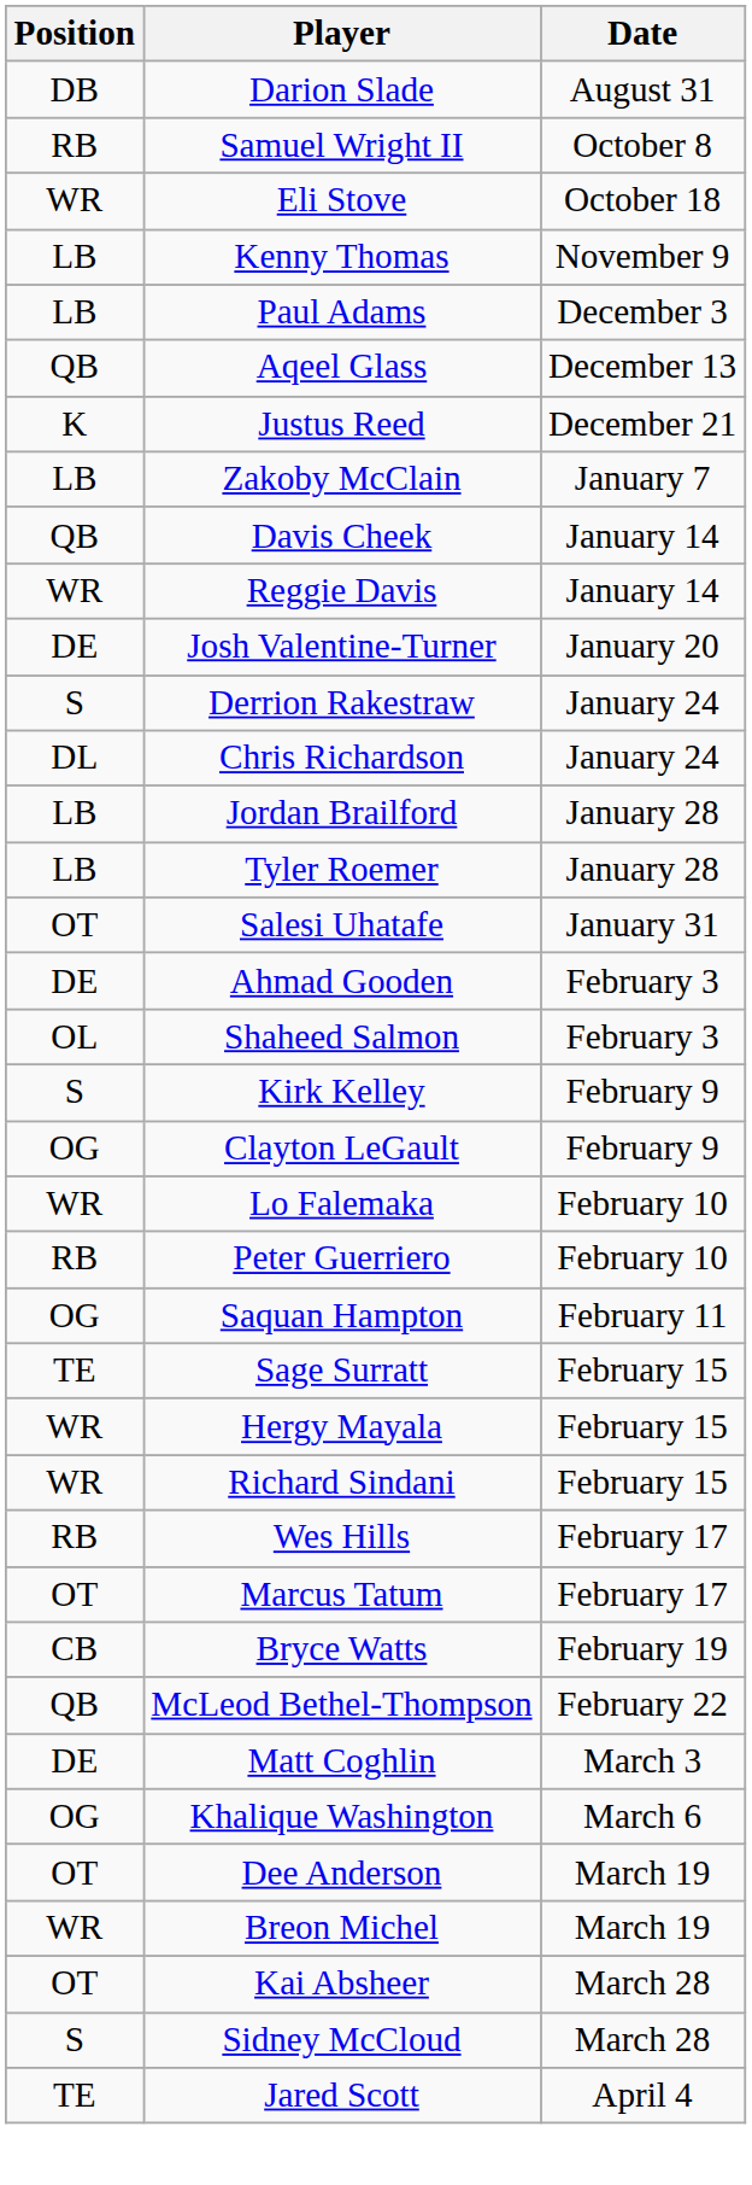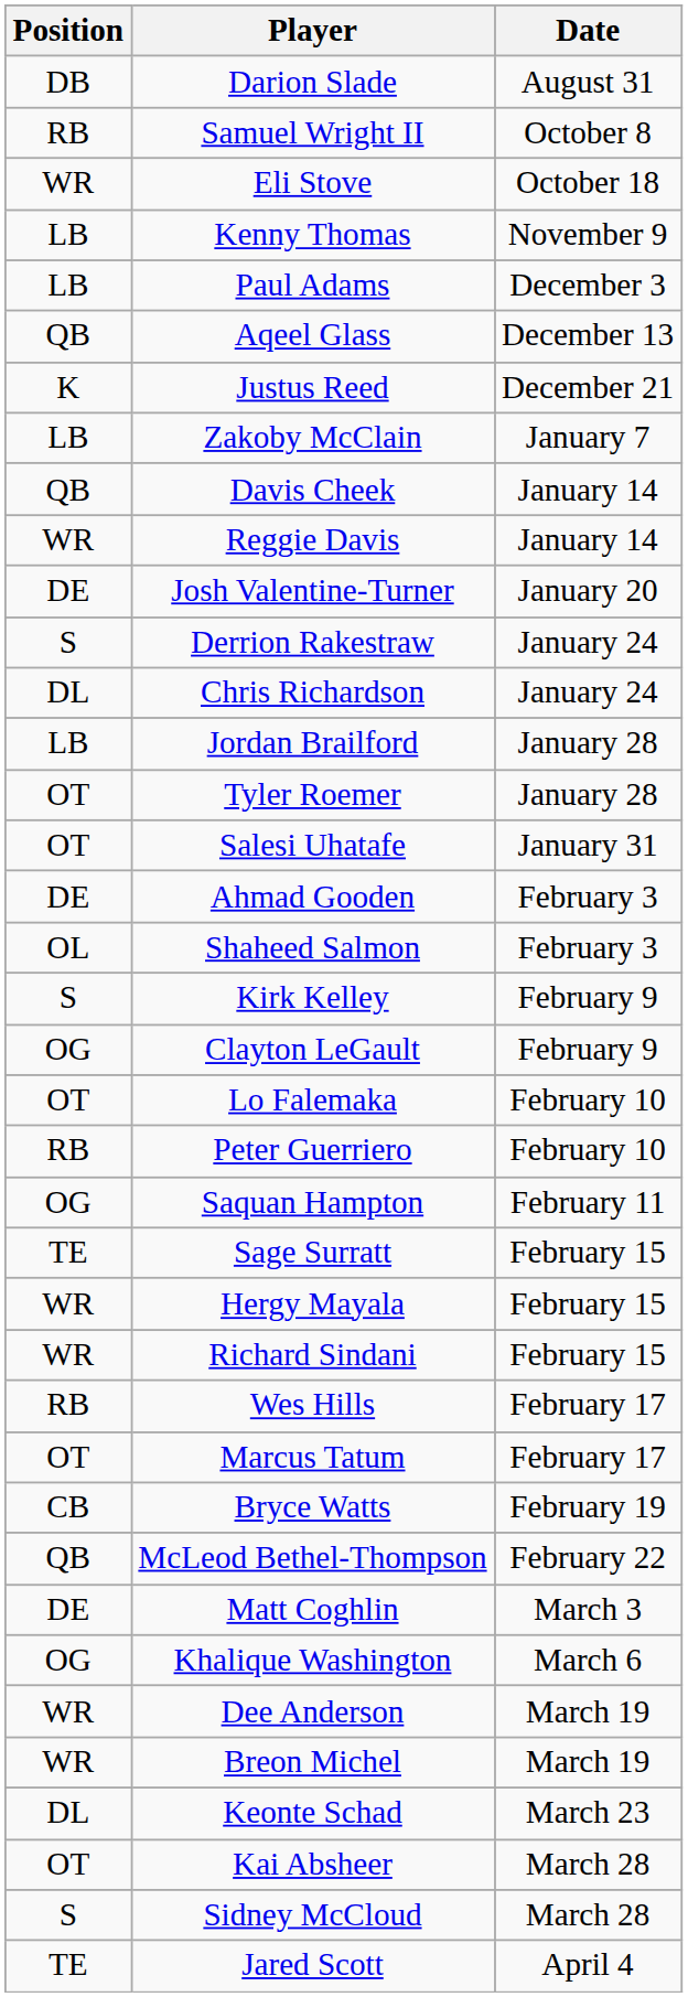Tyler Roemer | Position: LB -> OT
Lo Falemaka | Position: WR -> OT
Dee Anderson | Position: OT -> WR
+ row: DL | Keonte Schad | March 23
